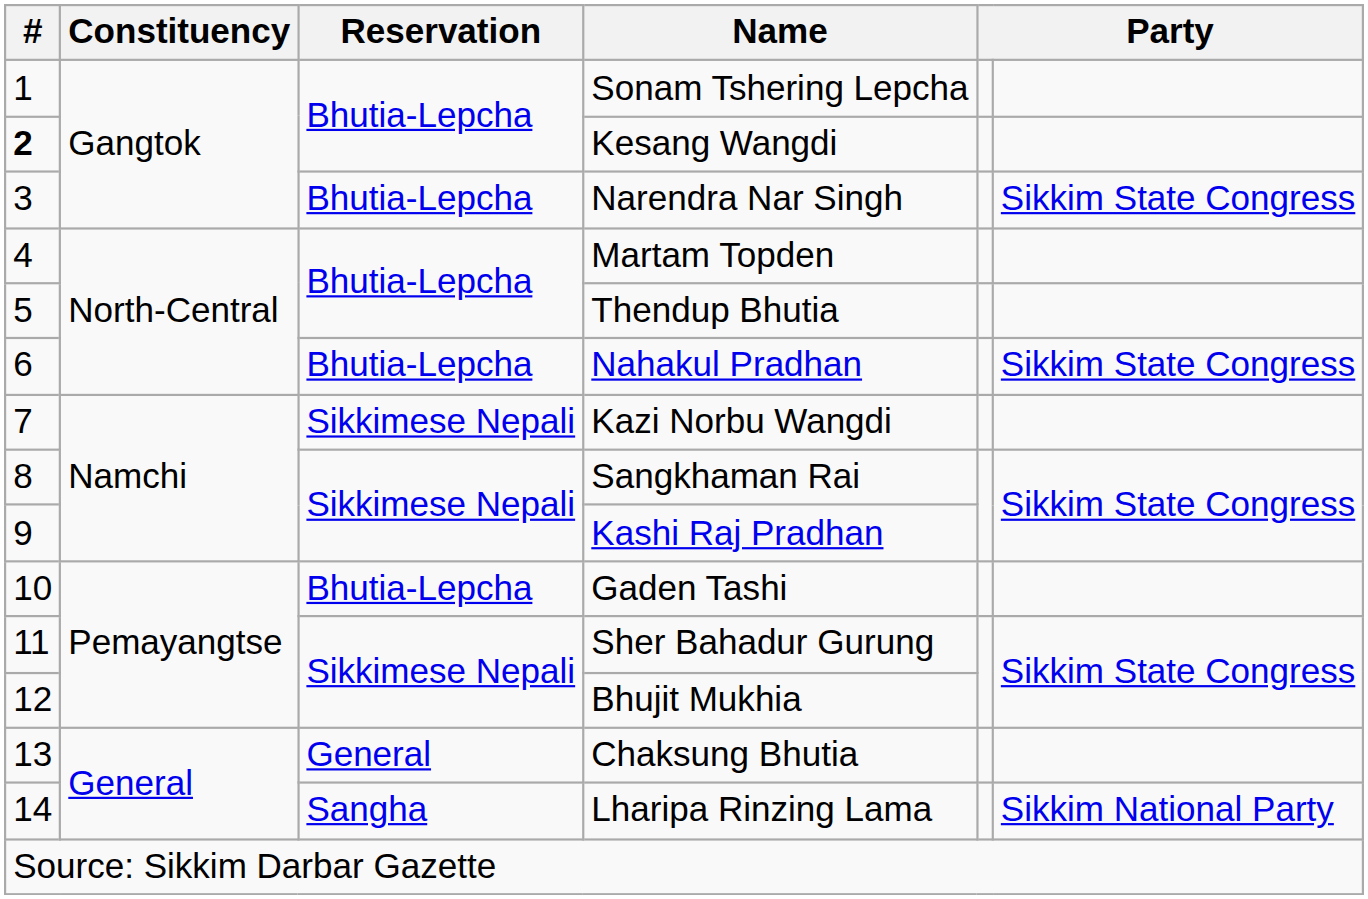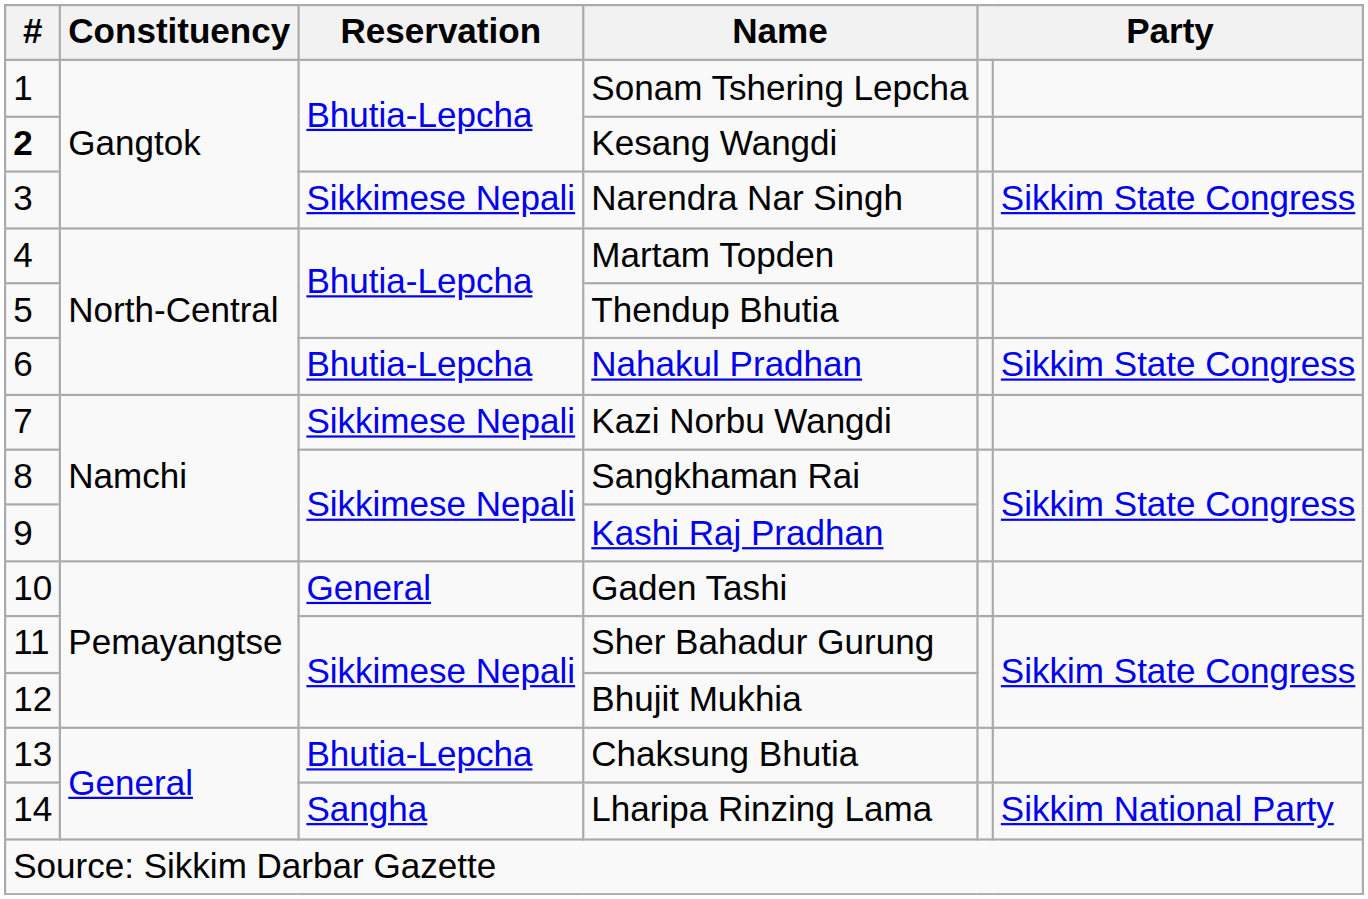Narendra Nar Singh | Reservation: Bhutia-Lepcha -> Sikkimese Nepali
Gaden Tashi | Reservation: Bhutia-Lepcha -> General
Chaksung Bhutia | Reservation: General -> Bhutia-Lepcha
